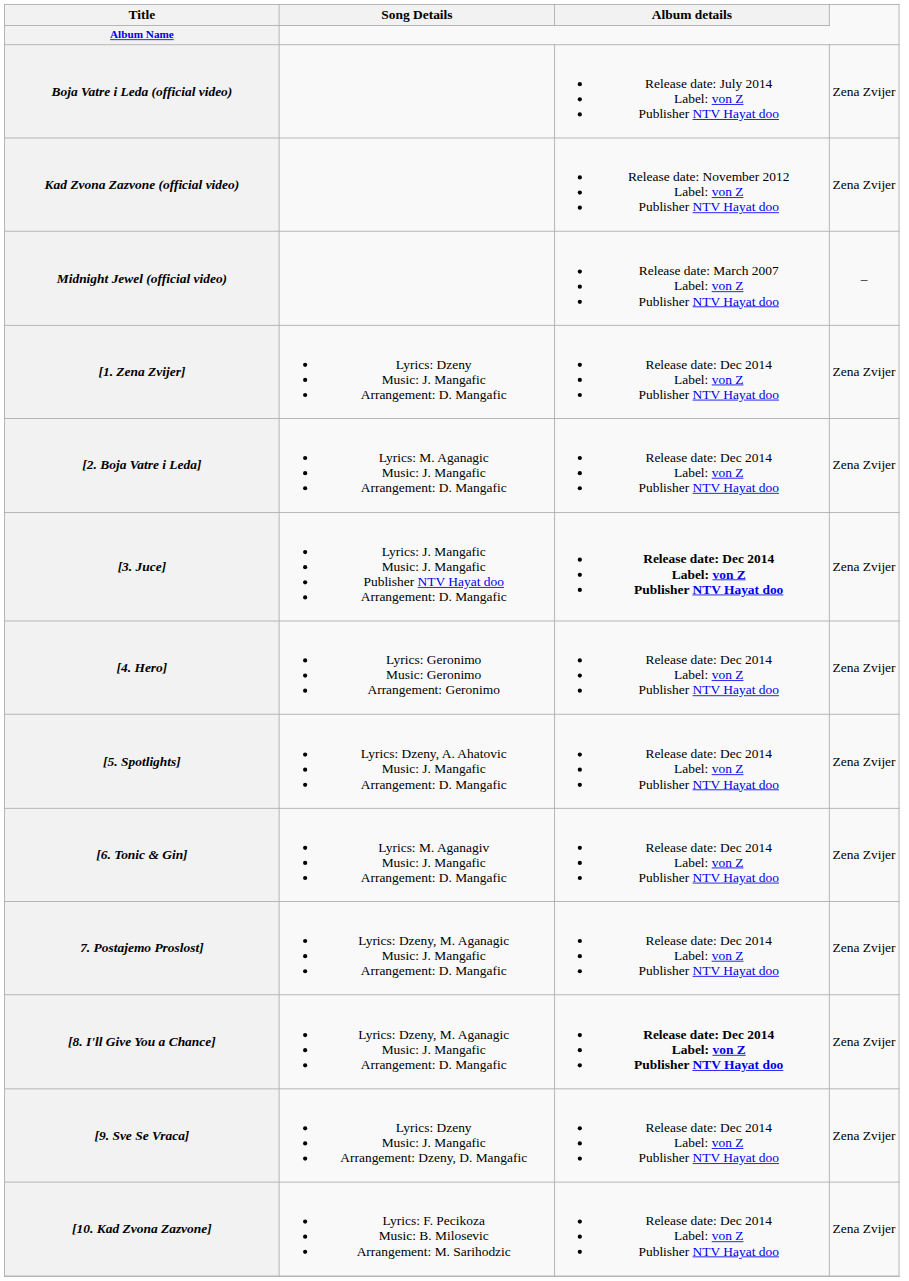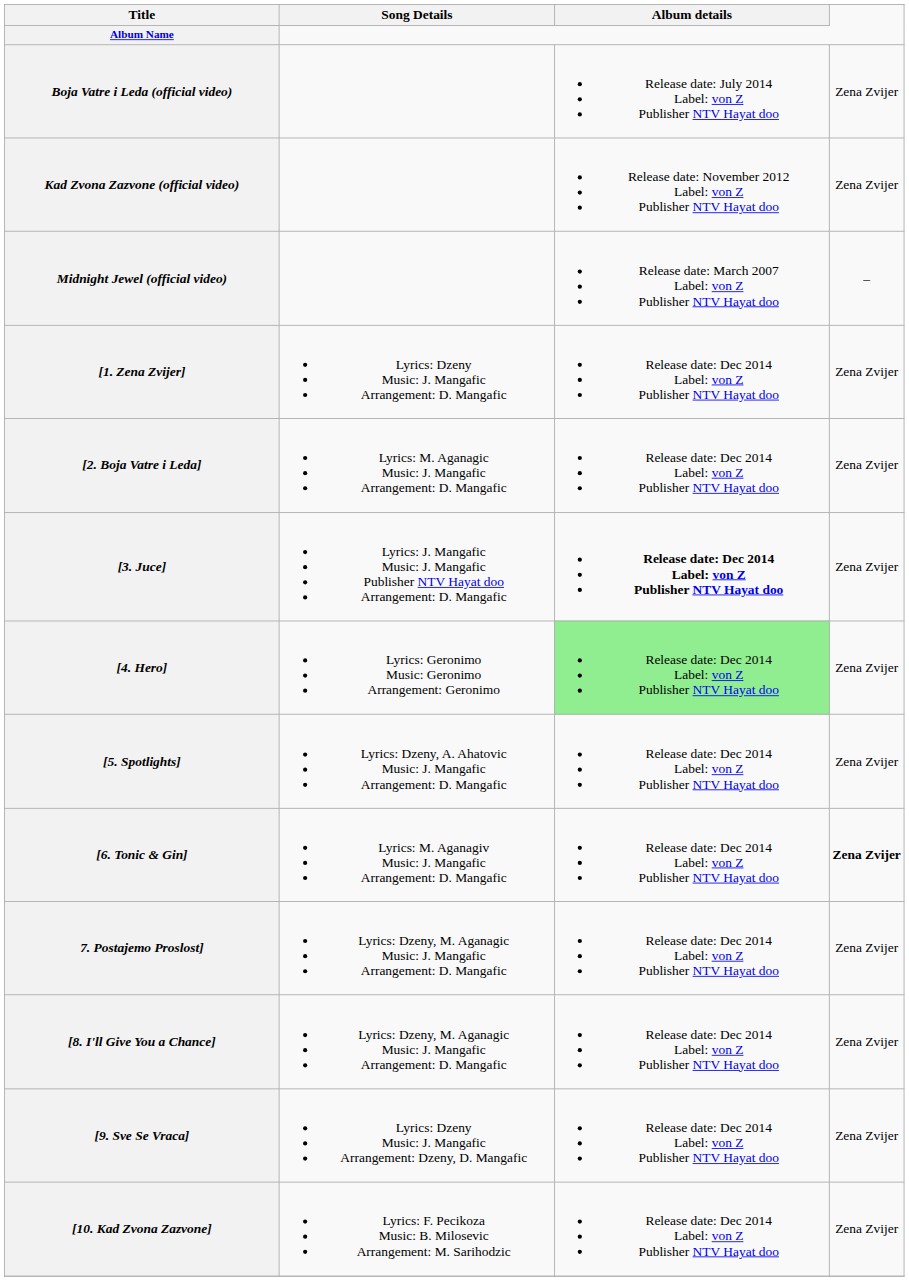[4. Hero] | Album details: no background -> lightgreen background
[6. Tonic & Gin] | column 4: normal -> bold
[8. I'll Give You a Chance] | Album details: bold -> normal
